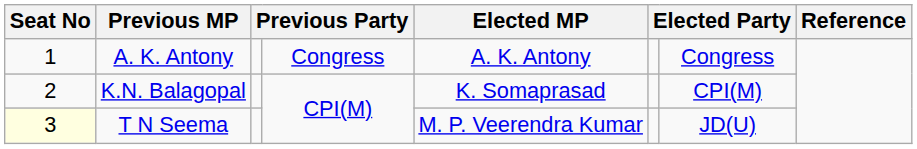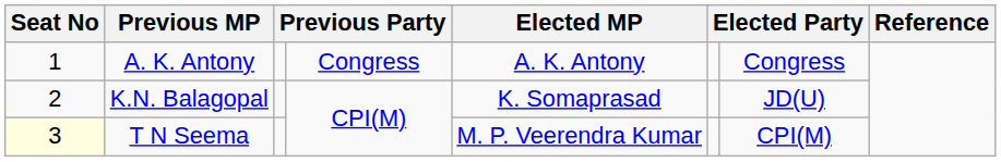K.N. Balagopal | column 7: CPI(M) -> JD(U)
T N Seema | column 7: JD(U) -> CPI(M)
